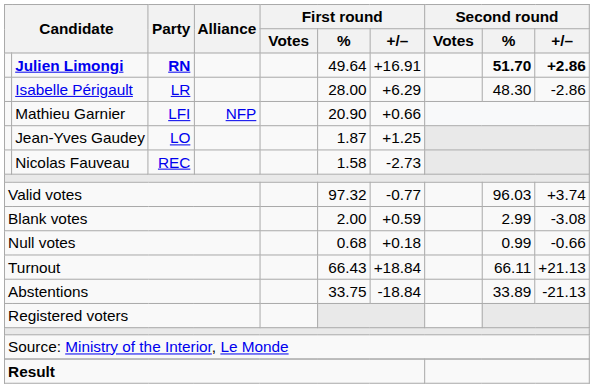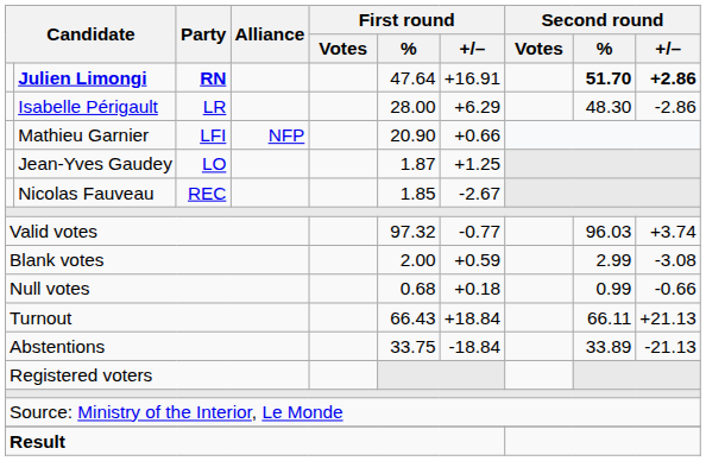Julien Limongi | First round / %: 49.64 -> 47.64
Nicolas Fauveau | First round / %: 1.58 -> 1.85
Nicolas Fauveau | First round / +/–: -2.73 -> -2.67
